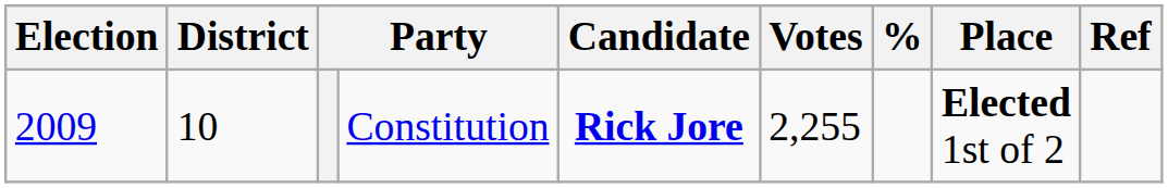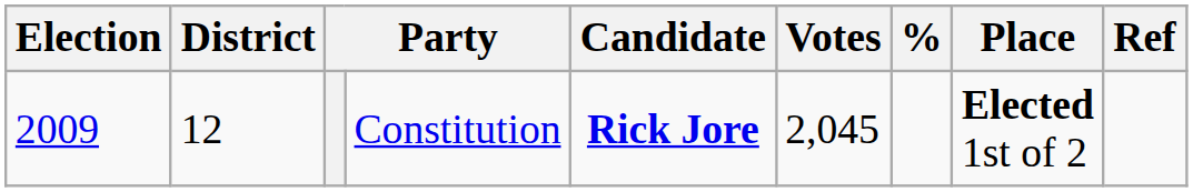Constitution | District: 10 -> 12
Constitution | Votes: 2,255 -> 2,045
